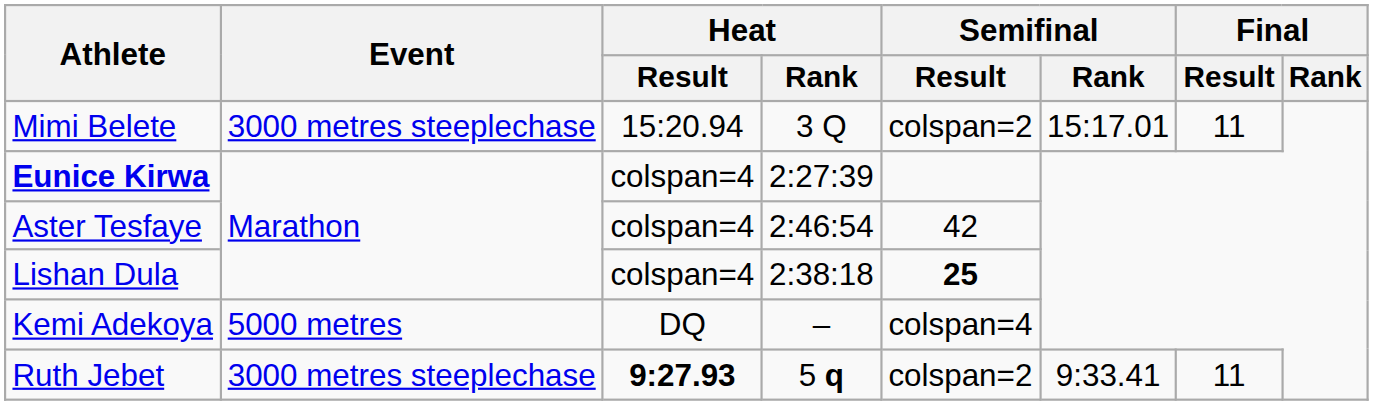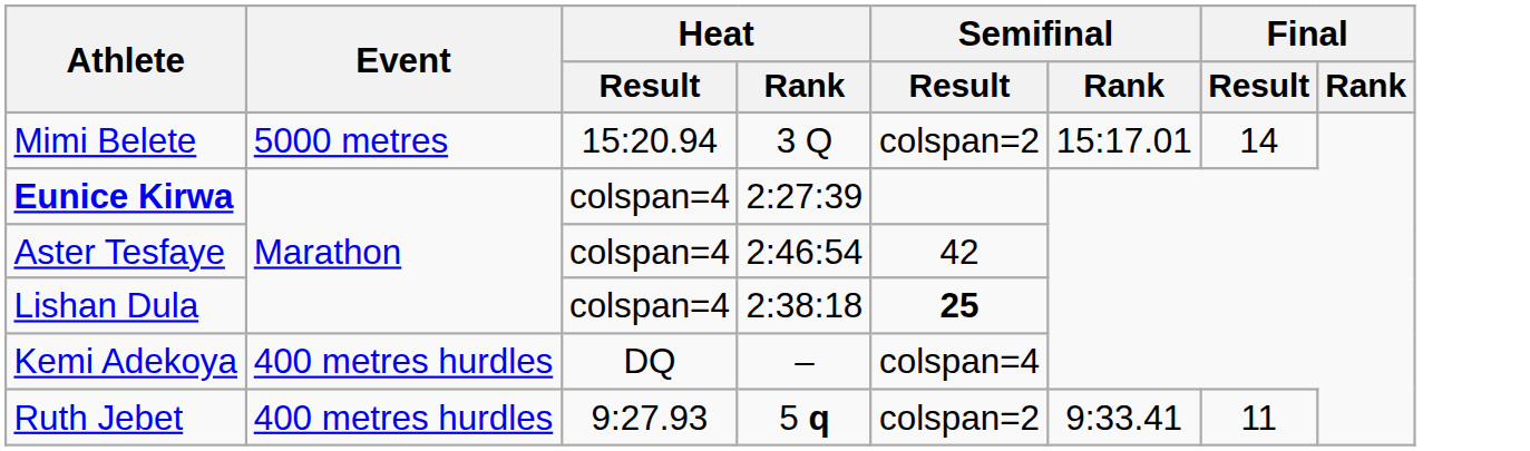Mimi Belete | Event: 3000 metres steeplechase -> 5000 metres
Mimi Belete | Final / Result: 11 -> 14
Kemi Adekoya | Event: 5000 metres -> 400 metres hurdles
Ruth Jebet | Event: 3000 metres steeplechase -> 400 metres hurdles
Ruth Jebet | Heat / Result: bold -> normal
